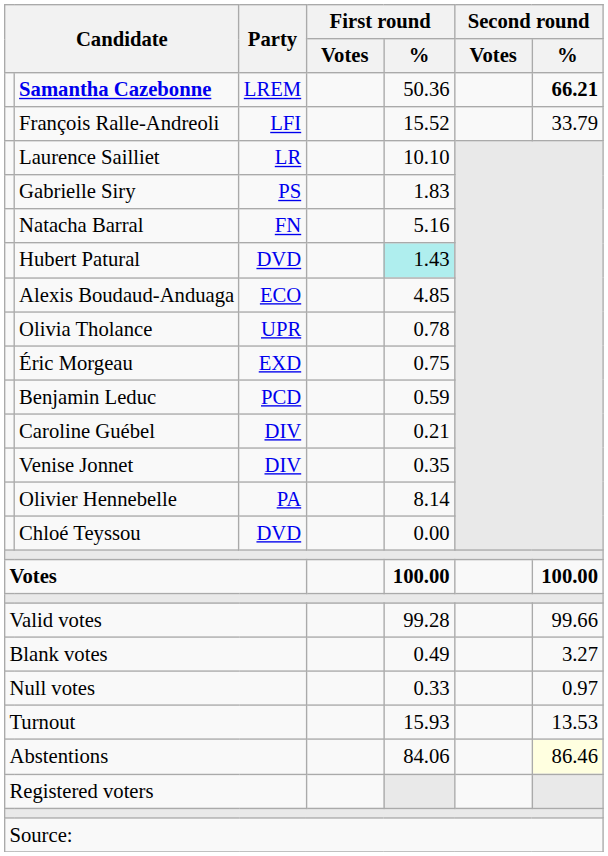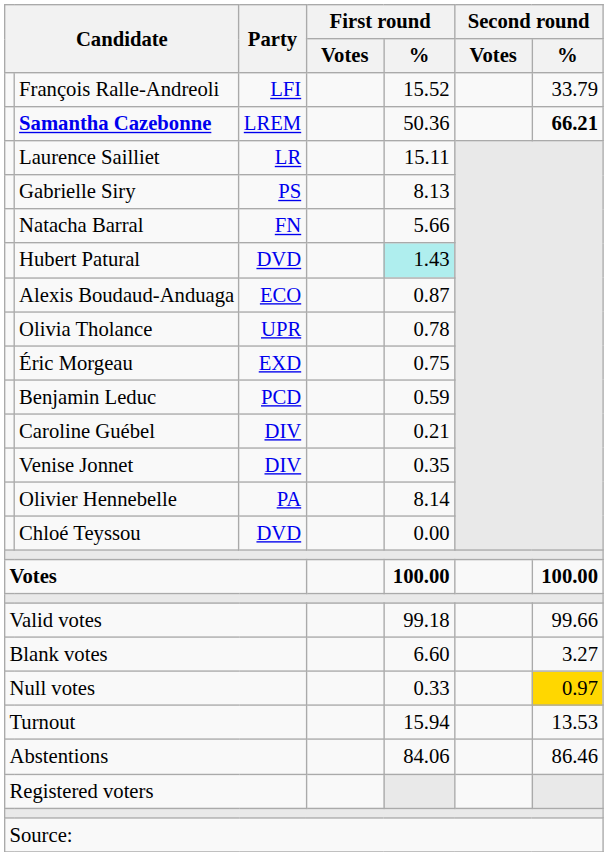rows swapped: Samantha Cazebonne <-> François Ralle-Andreoli
Laurence Sailliet | First round / %: 10.10 -> 15.11
Gabrielle Siry | First round / %: 1.83 -> 8.13
Natacha Barral | First round / %: 5.16 -> 5.66
Alexis Boudaud-Anduaga | First round / %: 4.85 -> 0.87
Valid votes | First round / %: 99.28 -> 99.18
Blank votes | First round / %: 0.49 -> 6.60
Null votes | Second round / %: no background -> gold background
Turnout | First round / %: 15.93 -> 15.94
Abstentions | Second round / %: lightyellow background -> no background
